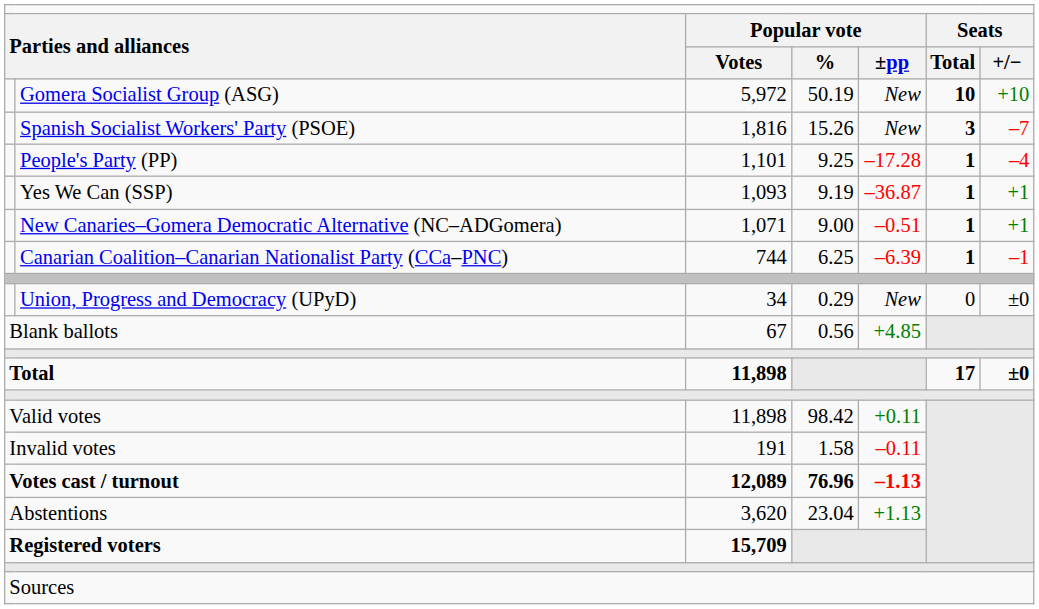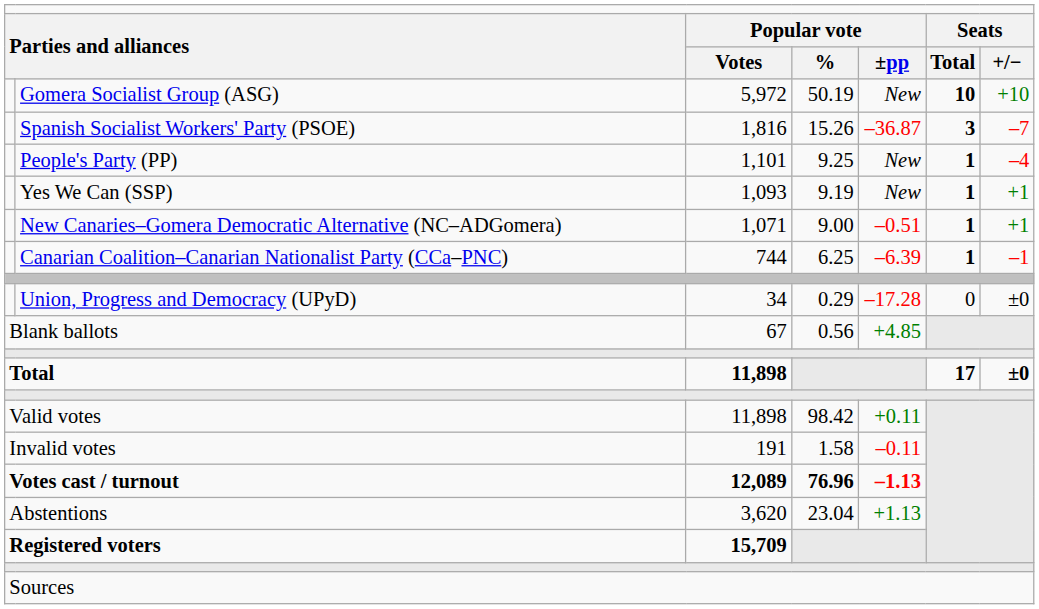Spanish Socialist Workers' Party (PSOE) | column 5: New -> –36.87
People's Party (PP) | column 5: –17.28 -> New
Yes We Can (SSP) | column 5: –36.87 -> New
Union, Progress and Democracy (UPyD) | column 5: New -> –17.28
